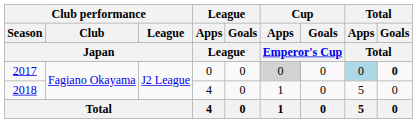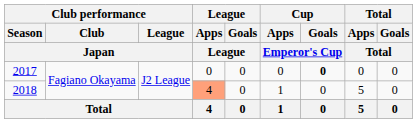2017 | Cup / Apps / Emperor's Cup: lightgrey background -> no background
2017 | Cup / Goals / Emperor's Cup: normal -> bold
2017 | Total / Apps / Total: lightblue background -> no background
2017 | Total / Goals / Total: bold -> normal
2018 | League / Apps / League: no background -> lightsalmon background
